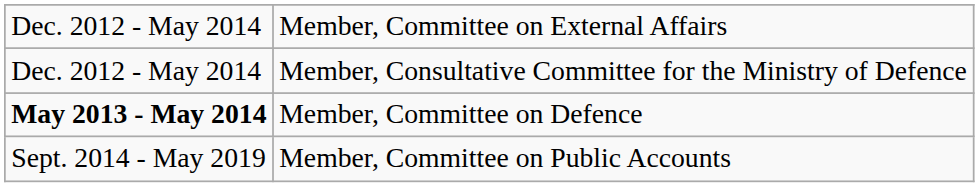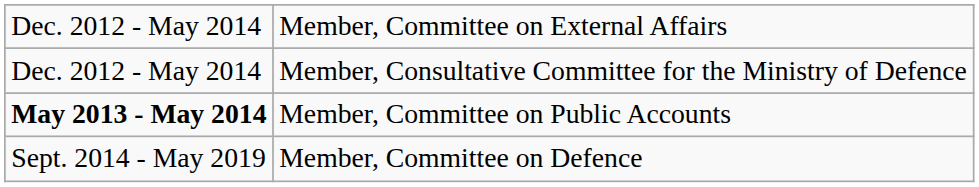row 3 | column 2: Member, Committee on Defence -> Member, Committee on Public Accounts
row 4 | column 2: Member, Committee on Public Accounts -> Member, Committee on Defence
